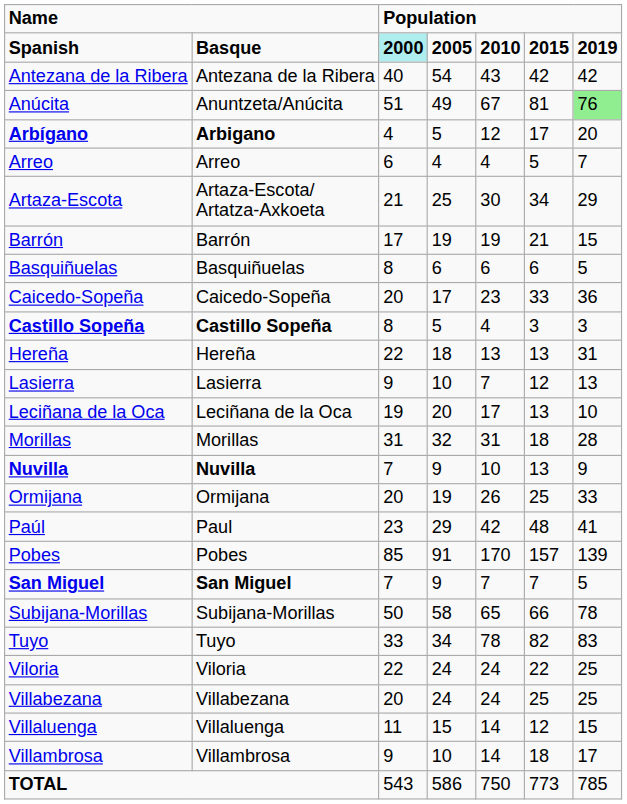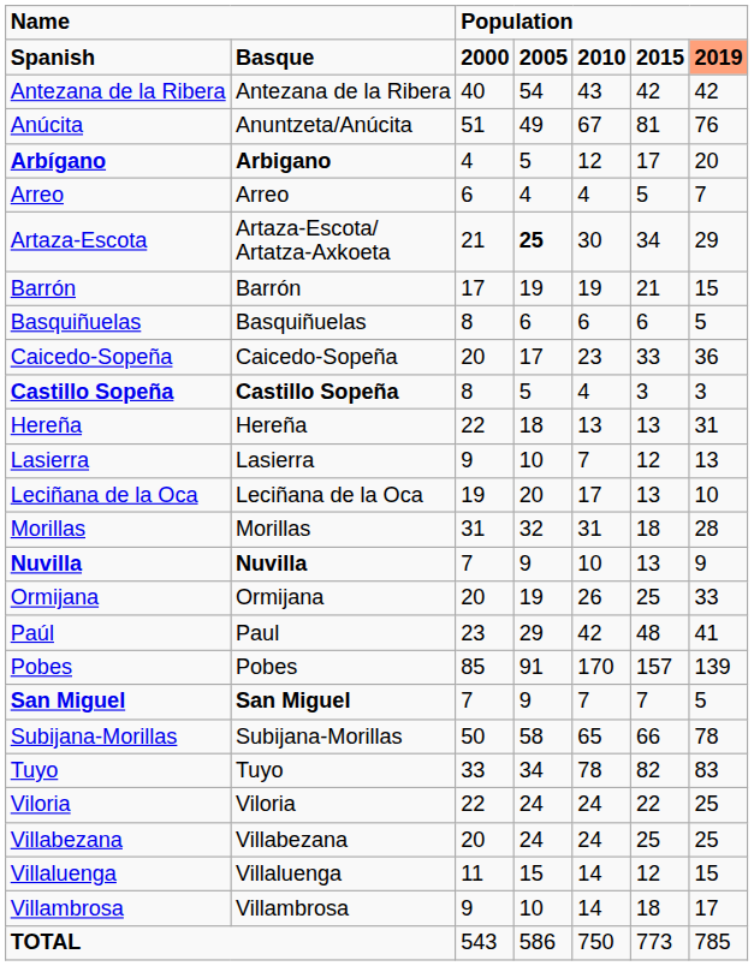Spanish | column 3: paleturquoise background -> no background
Spanish | column 7: no background -> lightsalmon background
Anúcita | column 7: lightgreen background -> no background
Artaza-Escota | column 4: normal -> bold
